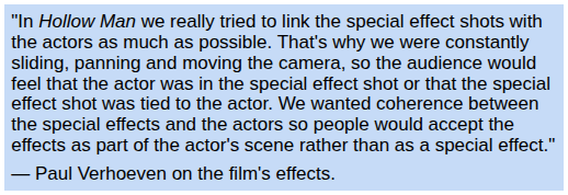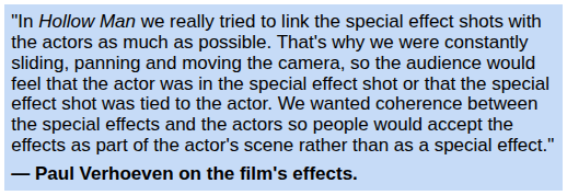row 2 | column 1: normal -> bold
